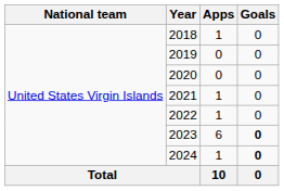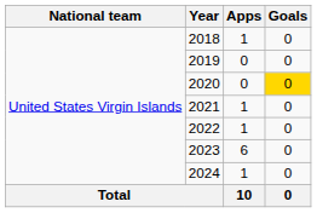2020 | Goals: no background -> gold background
2023 | Goals: bold -> normal
2024 | Goals: bold -> normal
